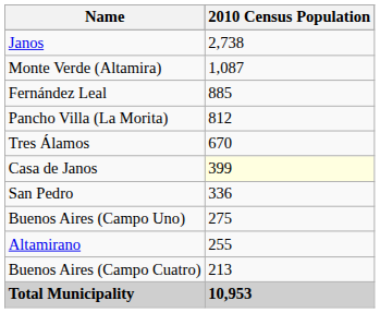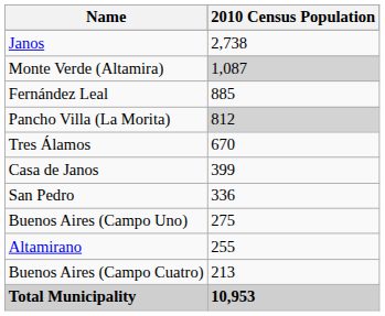Monte Verde (Altamira) | 2010 Census Population: no background -> lightgrey background
Pancho Villa (La Morita) | 2010 Census Population: no background -> lightgrey background
Casa de Janos | 2010 Census Population: lightyellow background -> no background
